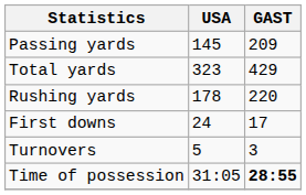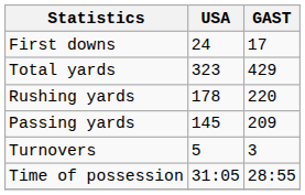rows swapped: First downs <-> Passing yards
Time of possession | GAST: bold -> normal
